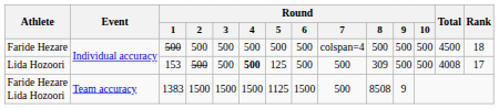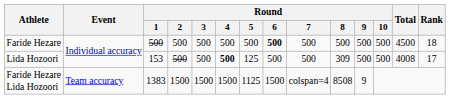Faride Hezare | Round / 6: normal -> bold
Faride Hezare | Round / 7: colspan=4 -> 500
Faride Hezare Lida Hozoori | Round / 7: 500 -> colspan=4
